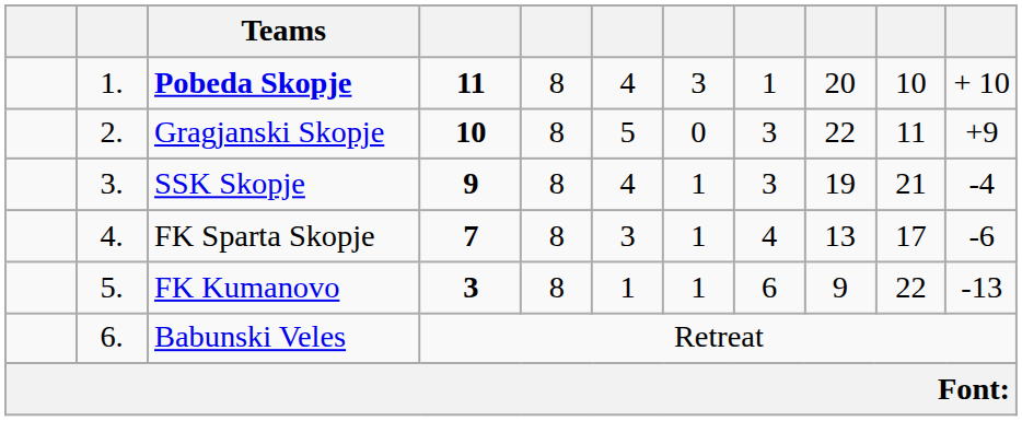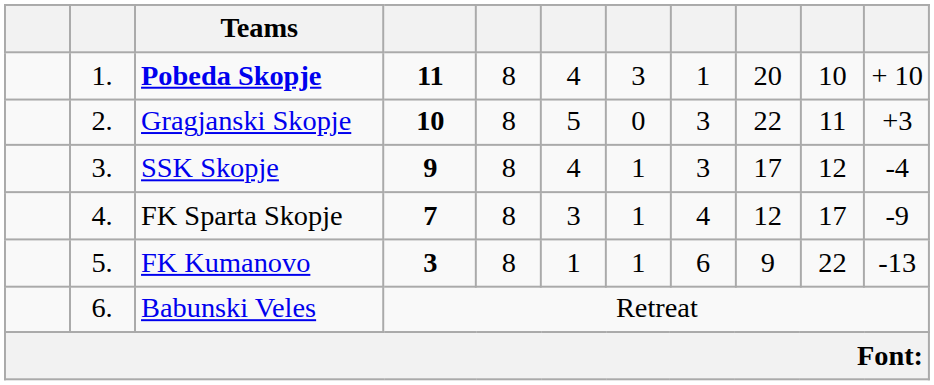Gragjanski Skopje | column 11: +9 -> +3
SSK Skopje | column 9: 19 -> 17
SSK Skopje | column 10: 21 -> 12
FK Sparta Skopje | column 9: 13 -> 12
FK Sparta Skopje | column 11: -6 -> -9
